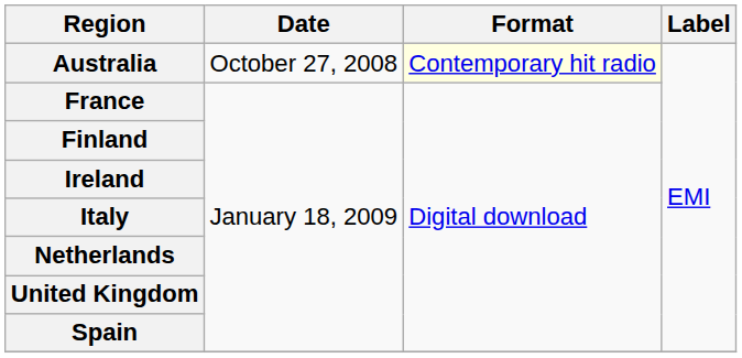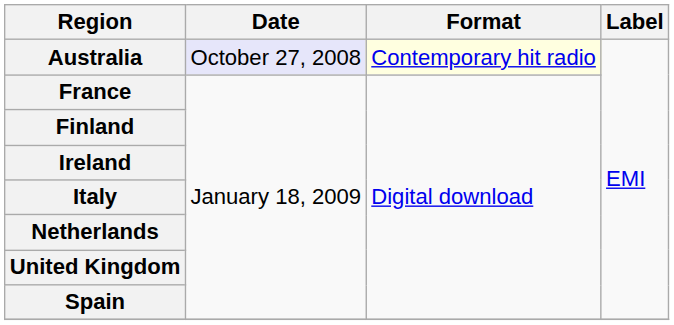Australia | Date: no background -> lavender background
